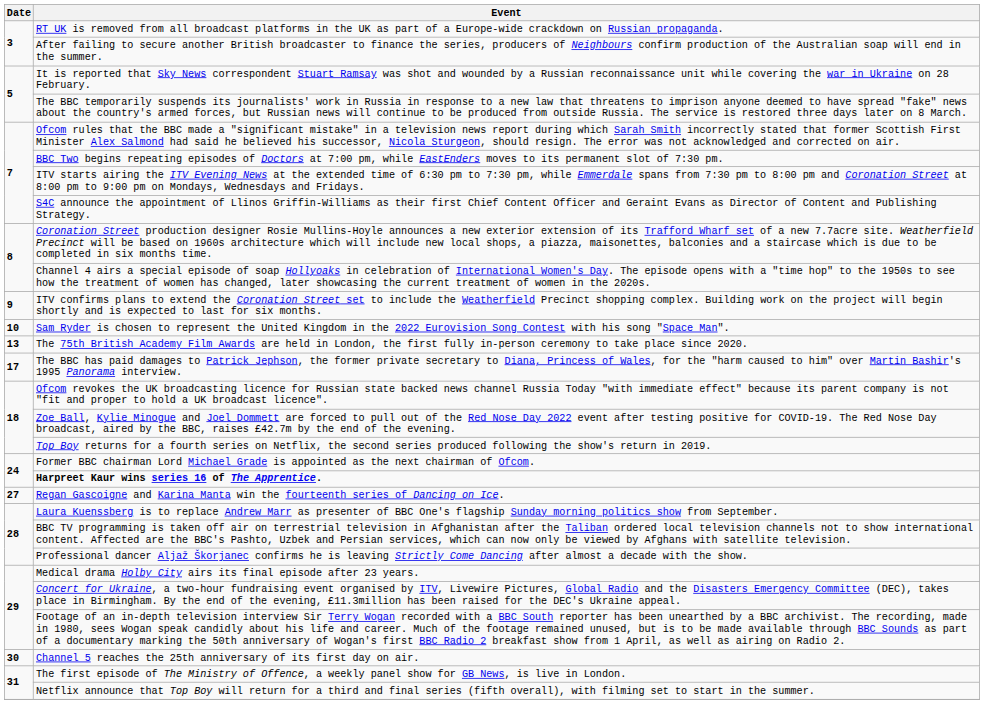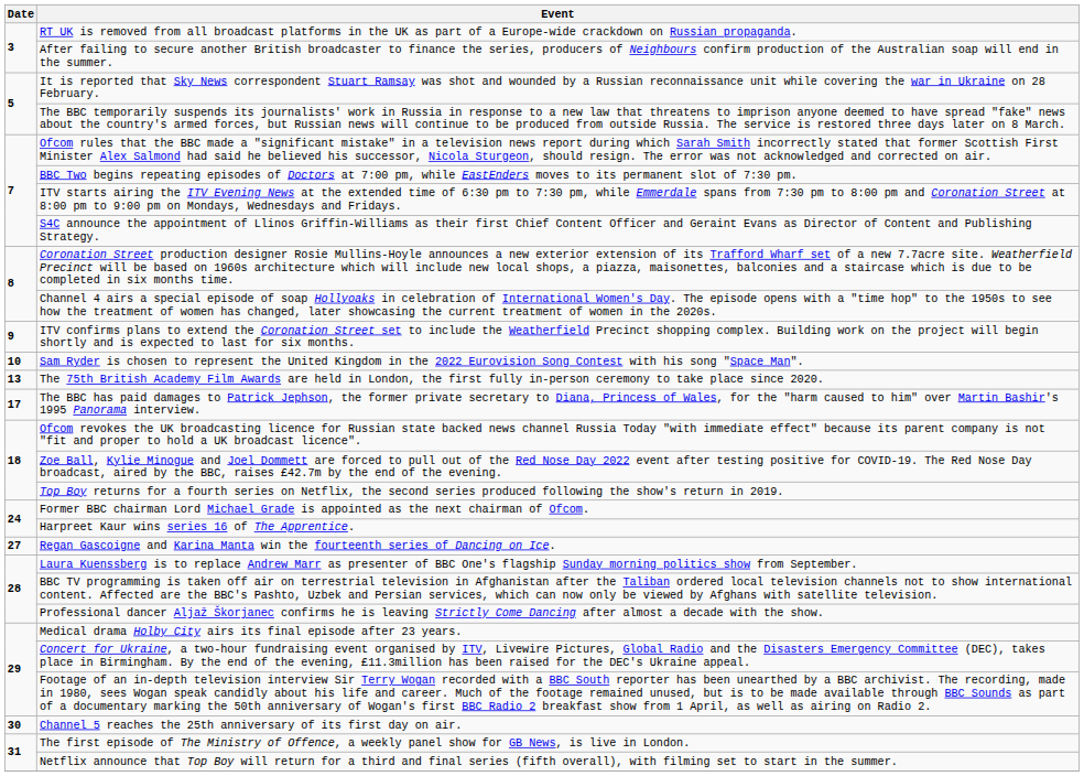Harpreet Kaur wins series 16 of The Apprentice. | Event: bold -> normal
